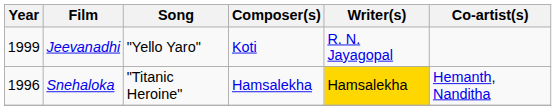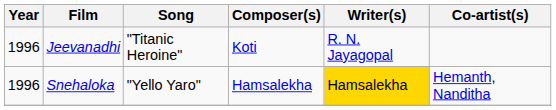Jeevanadhi | Year: 1999 -> 1996
Jeevanadhi | Song: "Yello Yaro" -> "Titanic Heroine"
Snehaloka | Song: "Titanic Heroine" -> "Yello Yaro"
